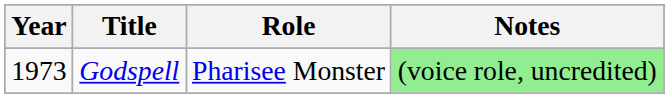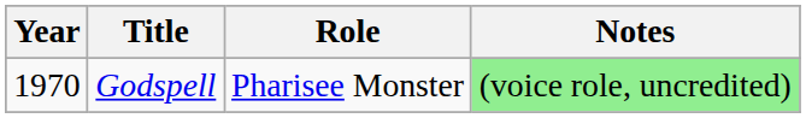Godspell | Year: 1973 -> 1970
